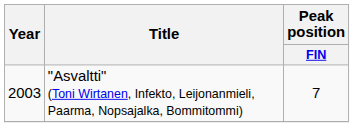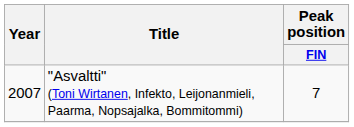row 3 | Year: 2003 -> 2007
